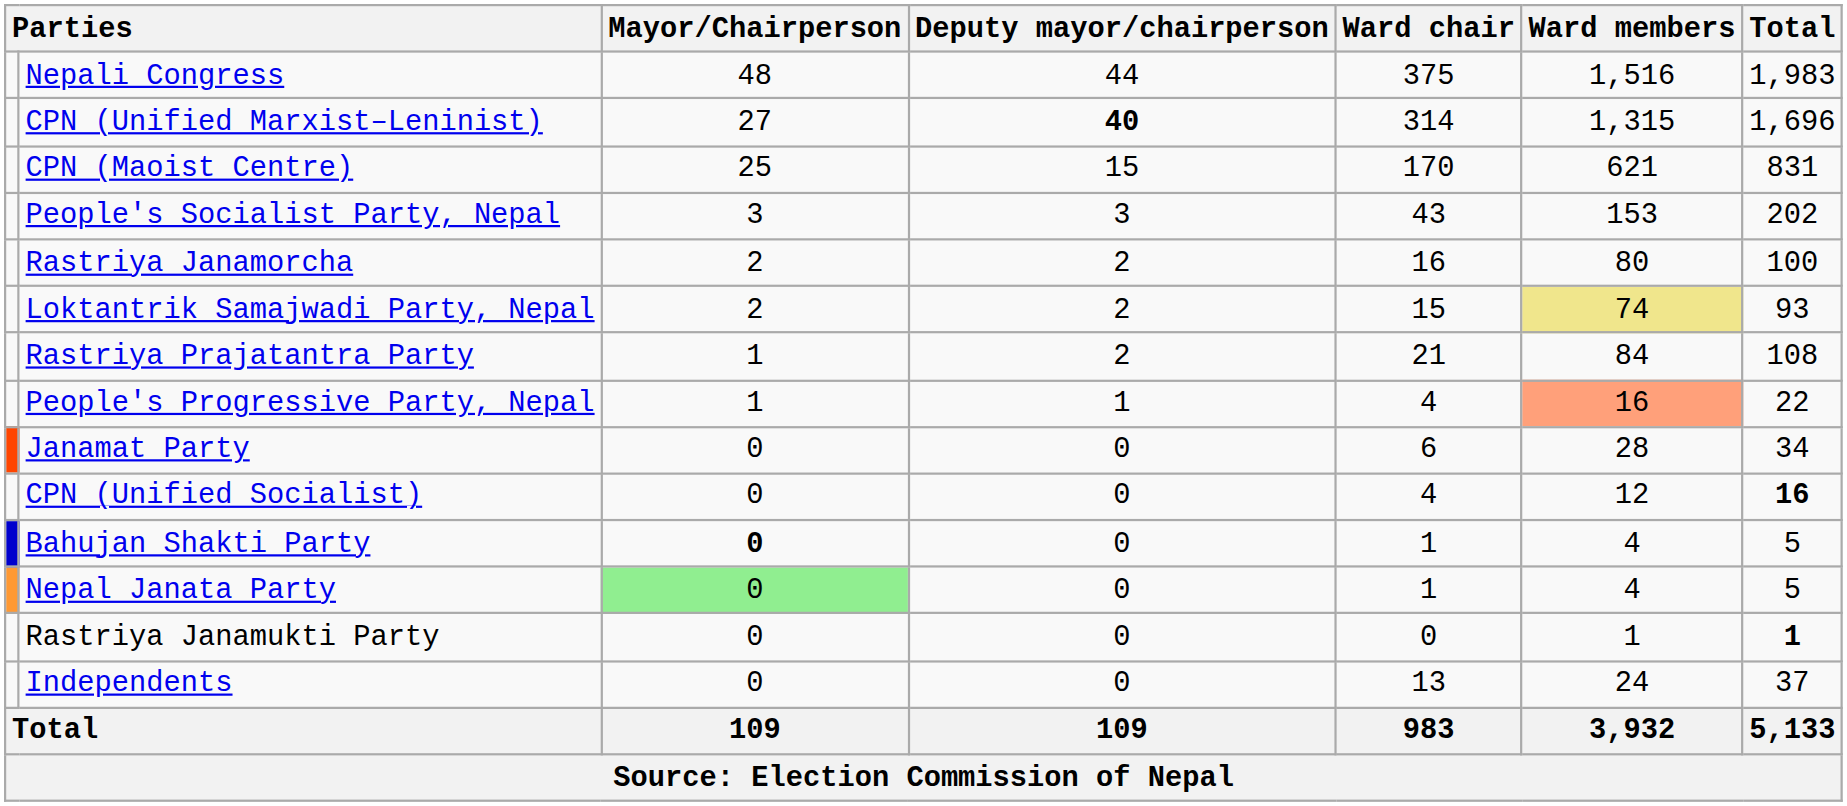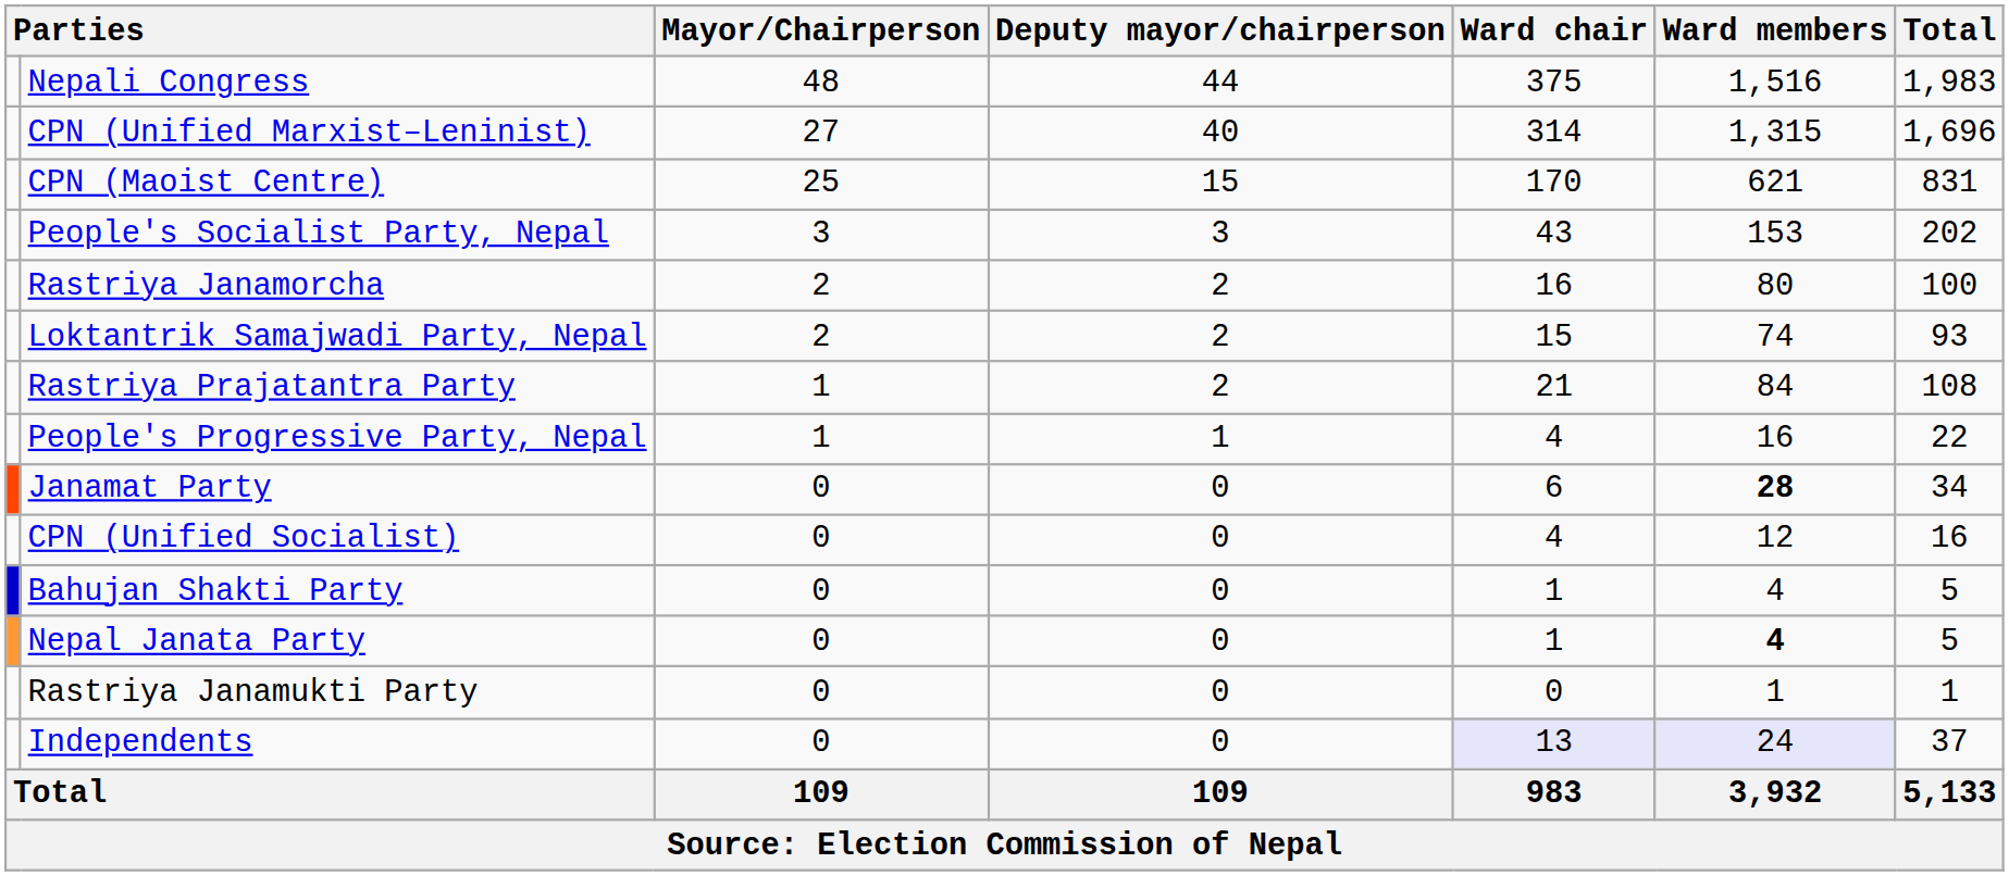CPN (Unified Marxist–Leninist) | Deputy mayor/chairperson: bold -> normal
Loktantrik Samajwadi Party, Nepal | Ward members: khaki background -> no background
People's Progressive Party, Nepal | Ward members: lightsalmon background -> no background
Janamat Party | Ward members: normal -> bold
CPN (Unified Socialist) | Total: bold -> normal
Bahujan Shakti Party | Mayor/Chairperson: bold -> normal
Nepal Janata Party | Mayor/Chairperson: lightgreen background -> no background
Nepal Janata Party | Ward members: normal -> bold
Rastriya Janamukti Party | Total: bold -> normal
Independents | Ward chair: no background -> lavender background
Independents | Ward members: no background -> lavender background
